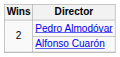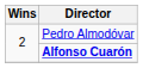Alfonso Cuarón | Director: normal -> bold
